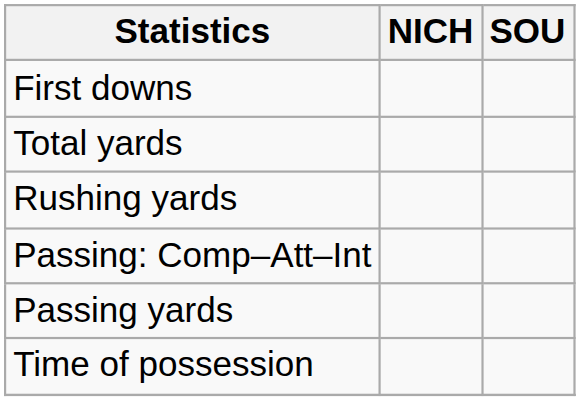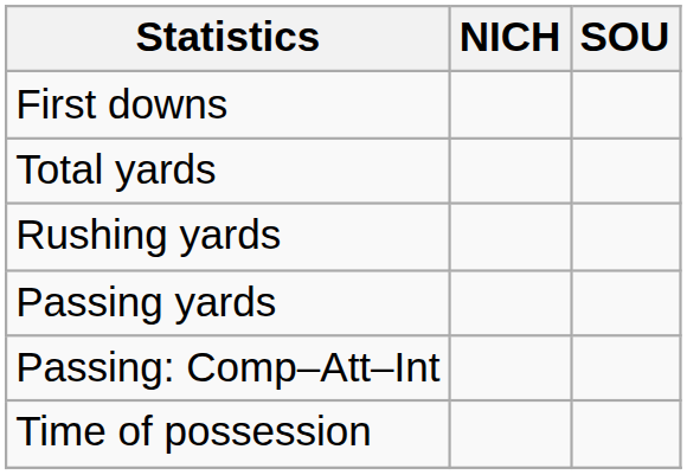rows swapped: Passing yards <-> Passing: Comp–Att–Int
